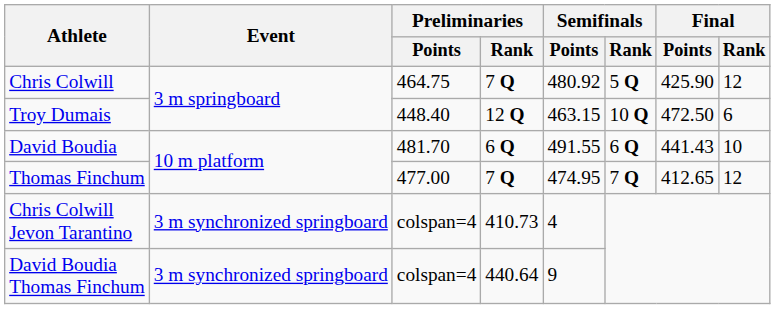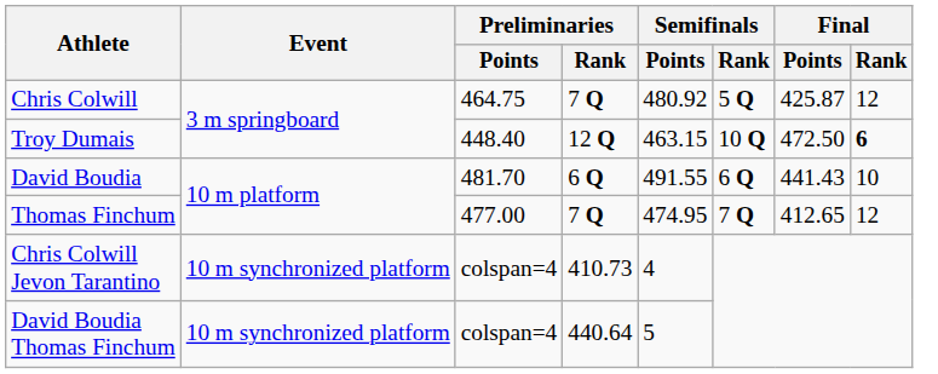Chris Colwill | Final / Points: 425.90 -> 425.87
Troy Dumais | Final / Rank: normal -> bold
Chris Colwill Jevon Tarantino | Event: 3 m synchronized springboard -> 10 m synchronized platform
David Boudia Thomas Finchum | Event: 3 m synchronized springboard -> 10 m synchronized platform
David Boudia Thomas Finchum | Semifinals / Points: 9 -> 5
